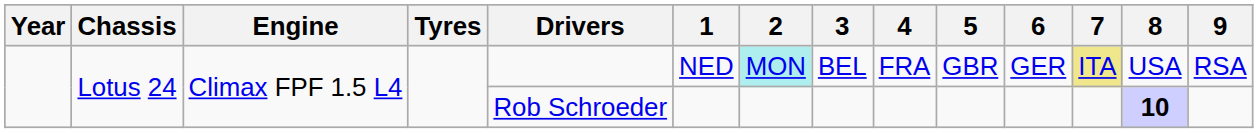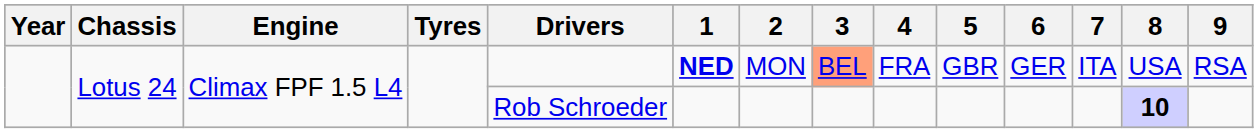row 2 | 1: normal -> bold
row 2 | 2: paleturquoise background -> no background
row 2 | 3: no background -> lightsalmon background
row 2 | 7: khaki background -> no background
